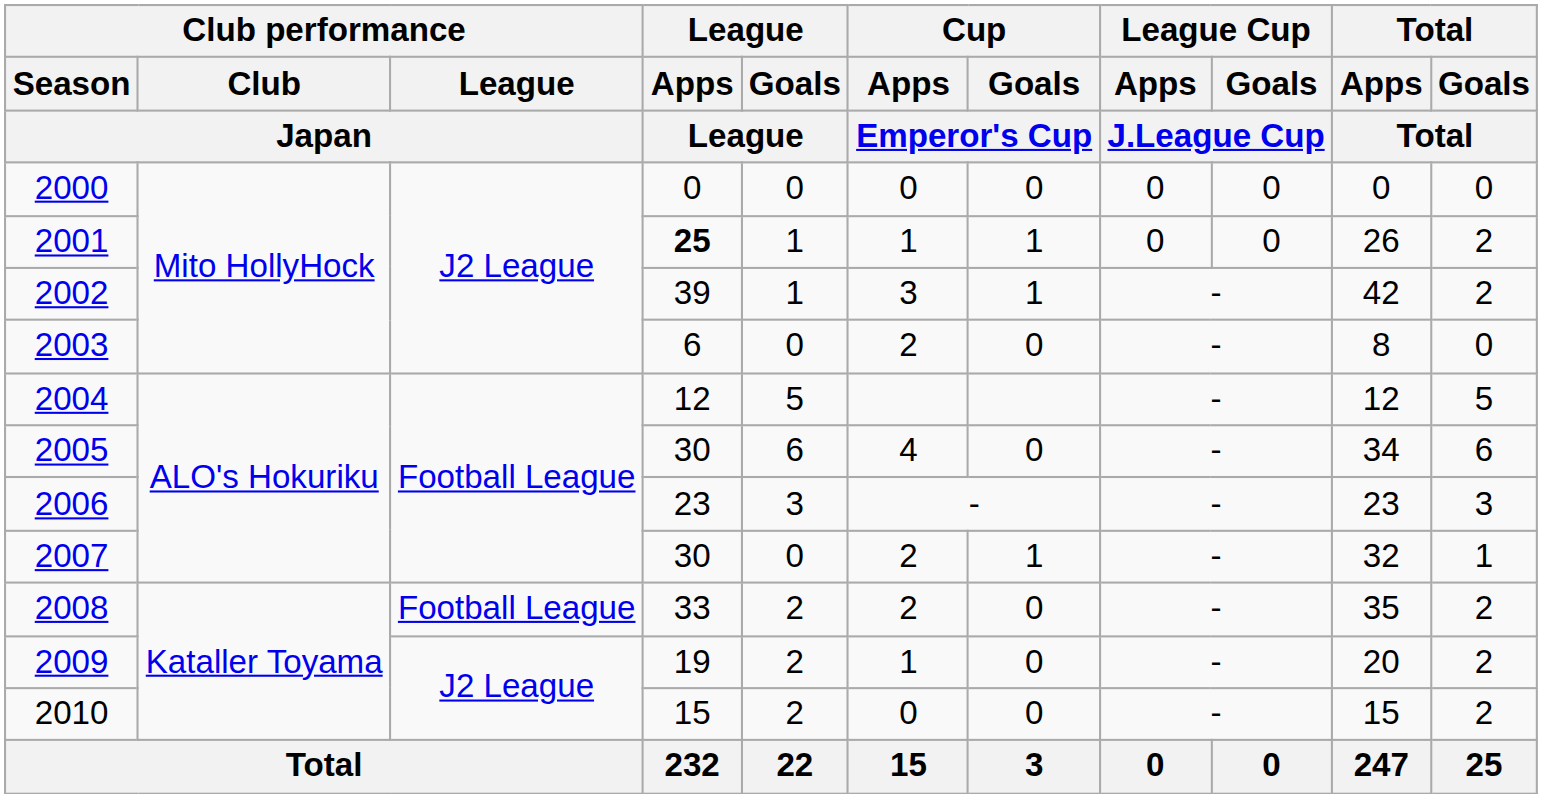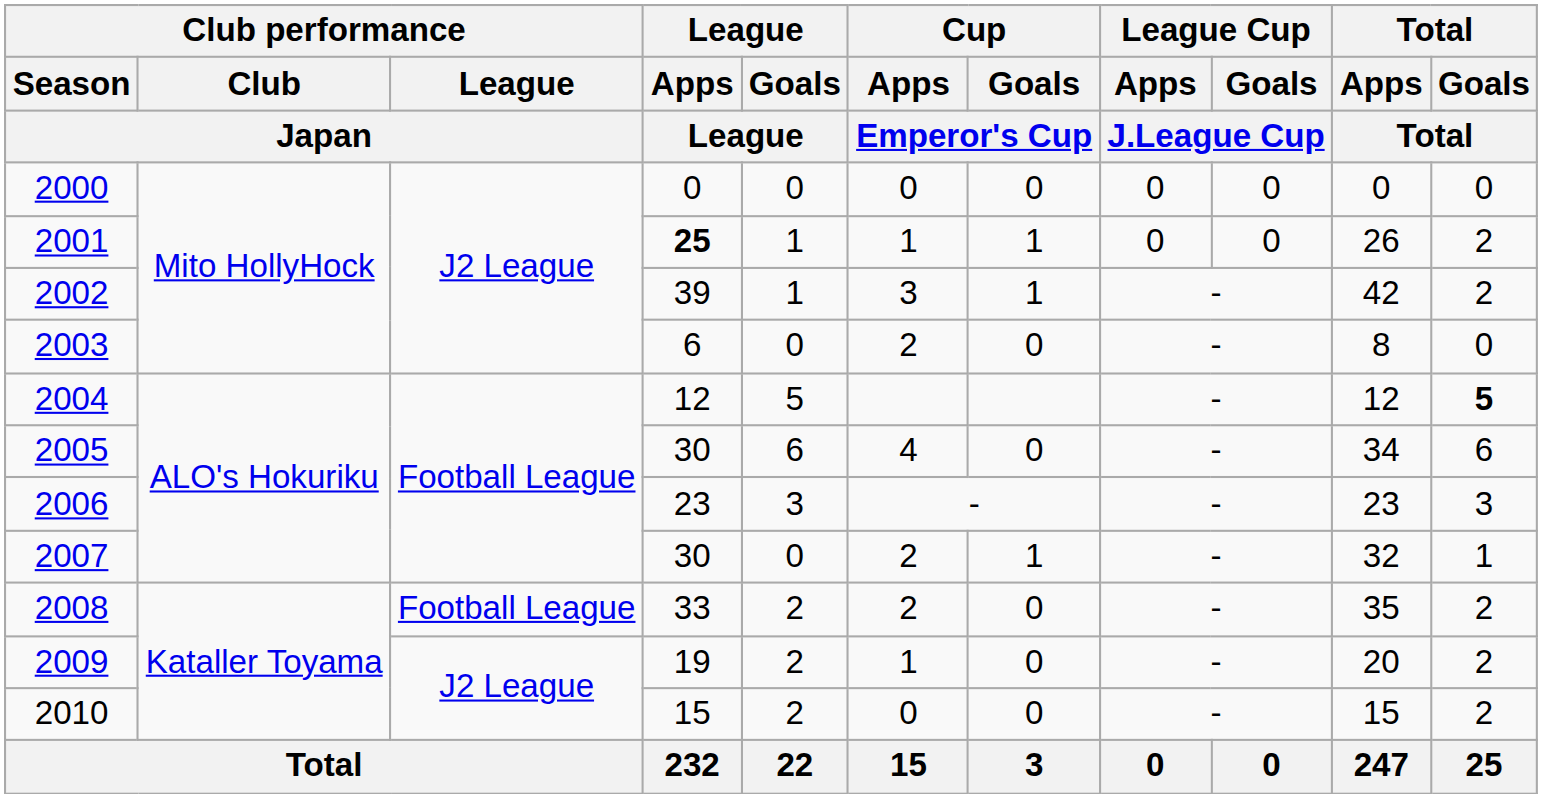2004 | Total / Goals / Total: normal -> bold
